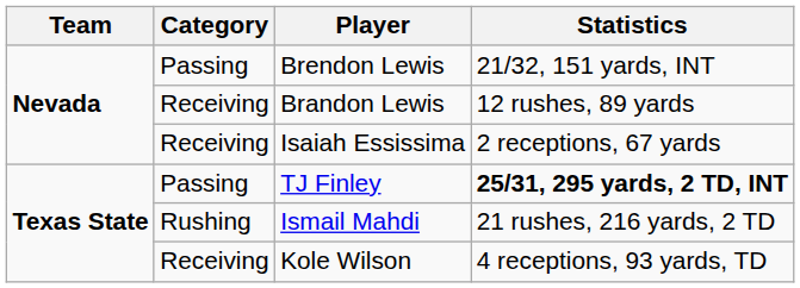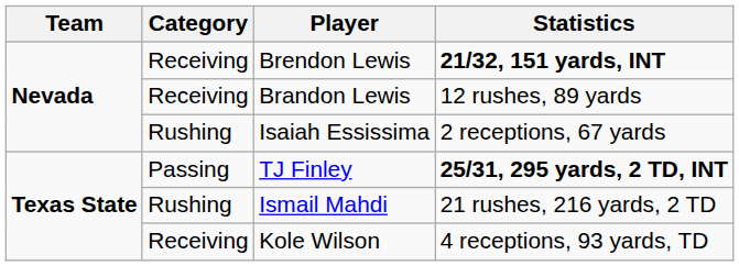Brendon Lewis | Category: Passing -> Receiving
Brendon Lewis | Statistics: normal -> bold
Isaiah Essissima | Category: Receiving -> Rushing
